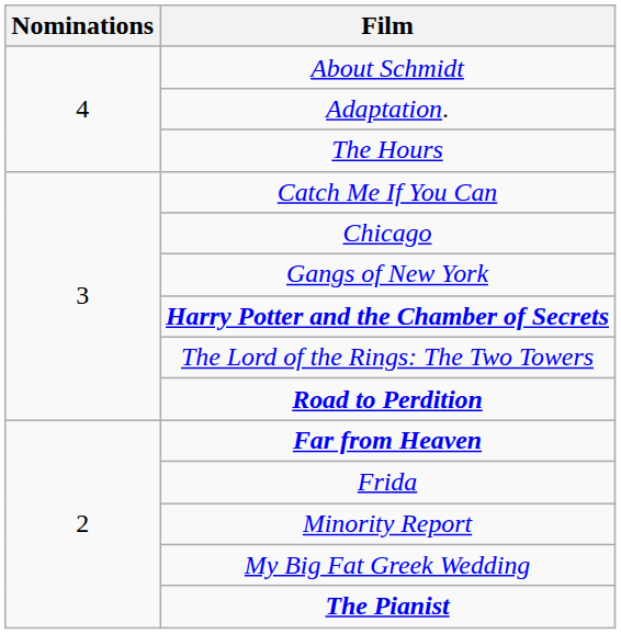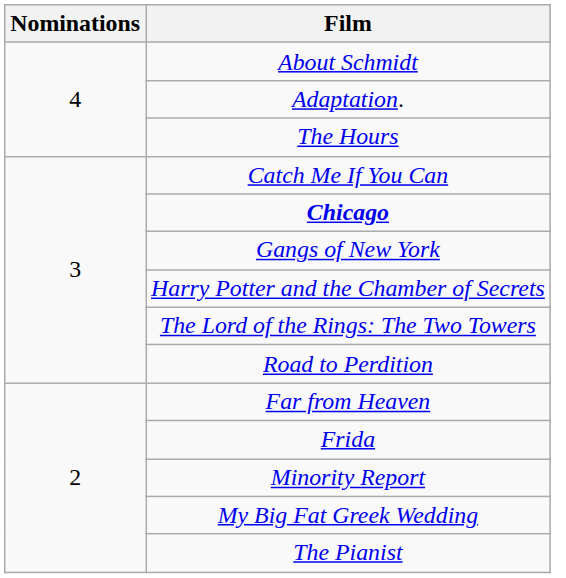Chicago | Film: normal -> bold
Harry Potter and the Chamber of Secrets | Film: bold -> normal
Road to Perdition | Film: bold -> normal
Far from Heaven | Film: bold -> normal
The Pianist | Film: bold -> normal
